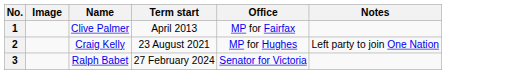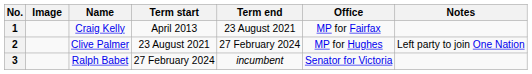+ column: Term end | 23 August 2021 | 27 February 2024 | incumbent
1 | Name: Clive Palmer -> Craig Kelly
2 | Name: Craig Kelly -> Clive Palmer
